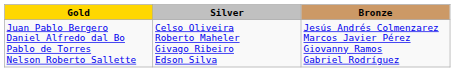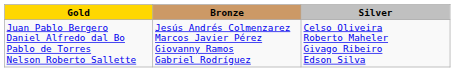columns swapped: Silver <-> Bronze
